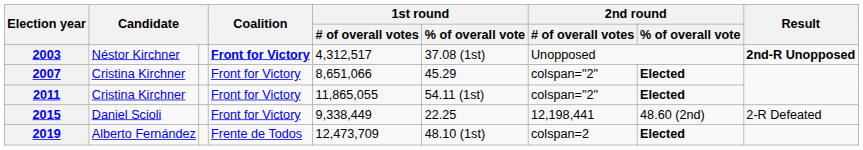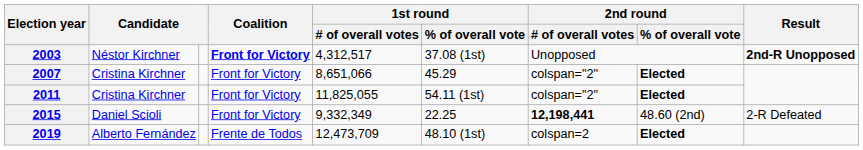2011 | 1st round / # of overall votes: 11,865,055 -> 11,825,055
2015 | 1st round / # of overall votes: 9,338,449 -> 9,332,349
2015 | 2nd round / # of overall votes: normal -> bold
